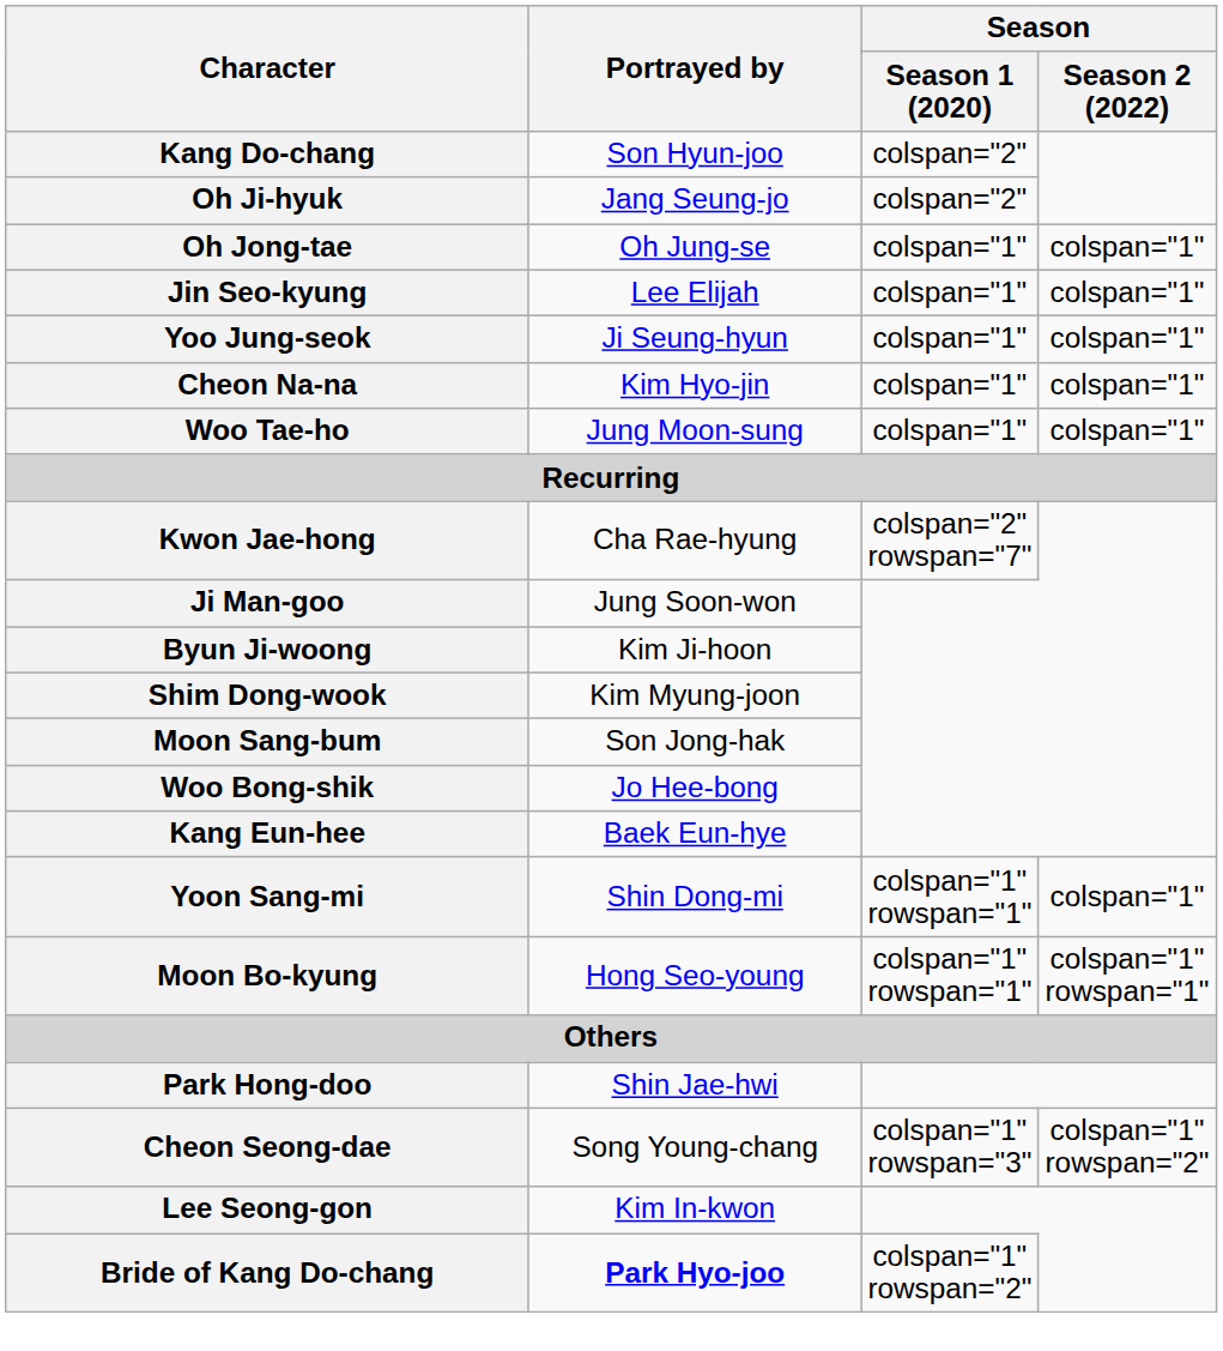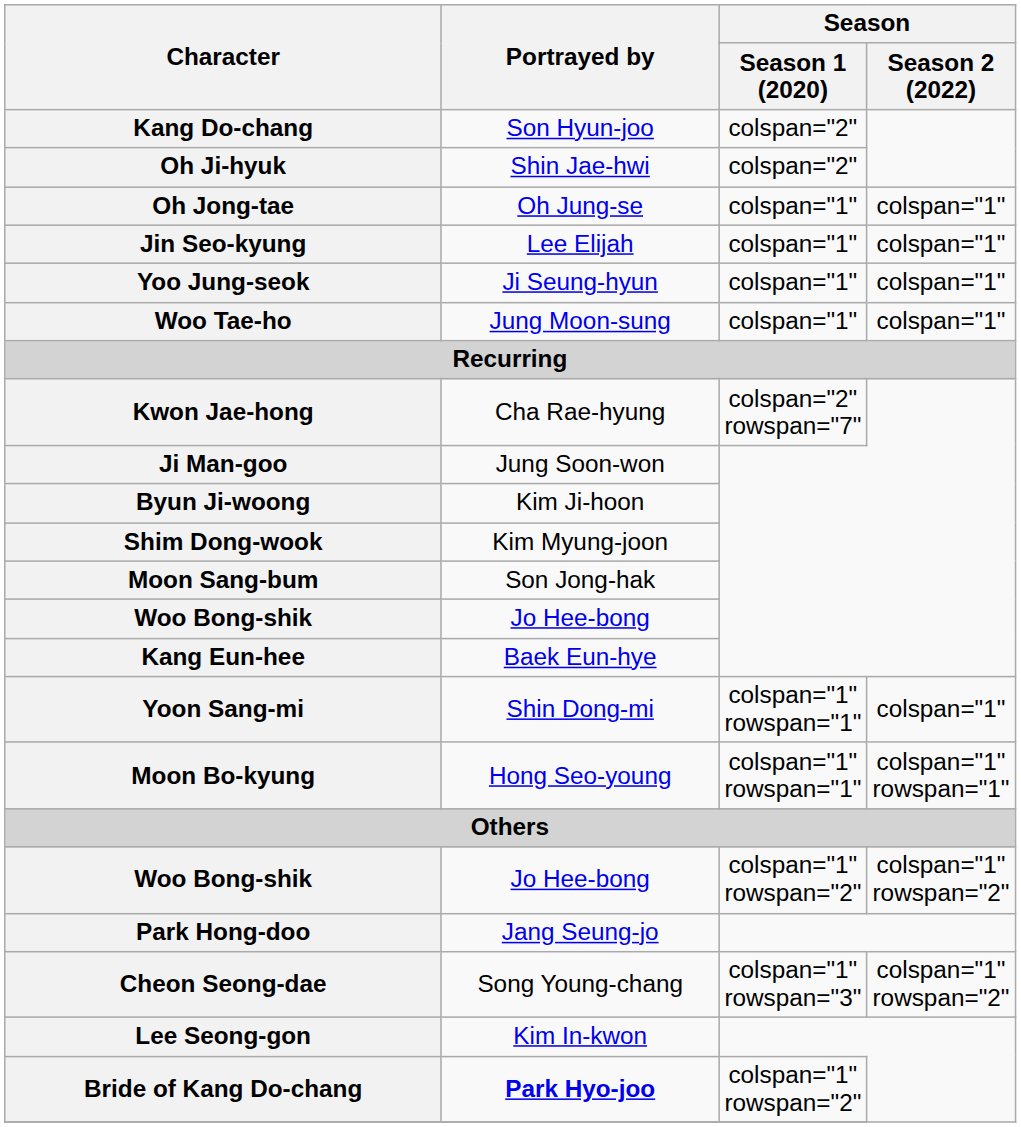Oh Ji-hyuk | Portrayed by: Jang Seung-jo -> Shin Jae-hwi
- row: Cheon Na-na | Kim Hyo-jin | colspan="1" | colspan="1"
+ row: Woo Bong-shik | Jo Hee-bong | colspan="1" rowspan="2" | colspan="1" rowspan="2"
Park Hong-doo | Portrayed by: Shin Jae-hwi -> Jang Seung-jo
